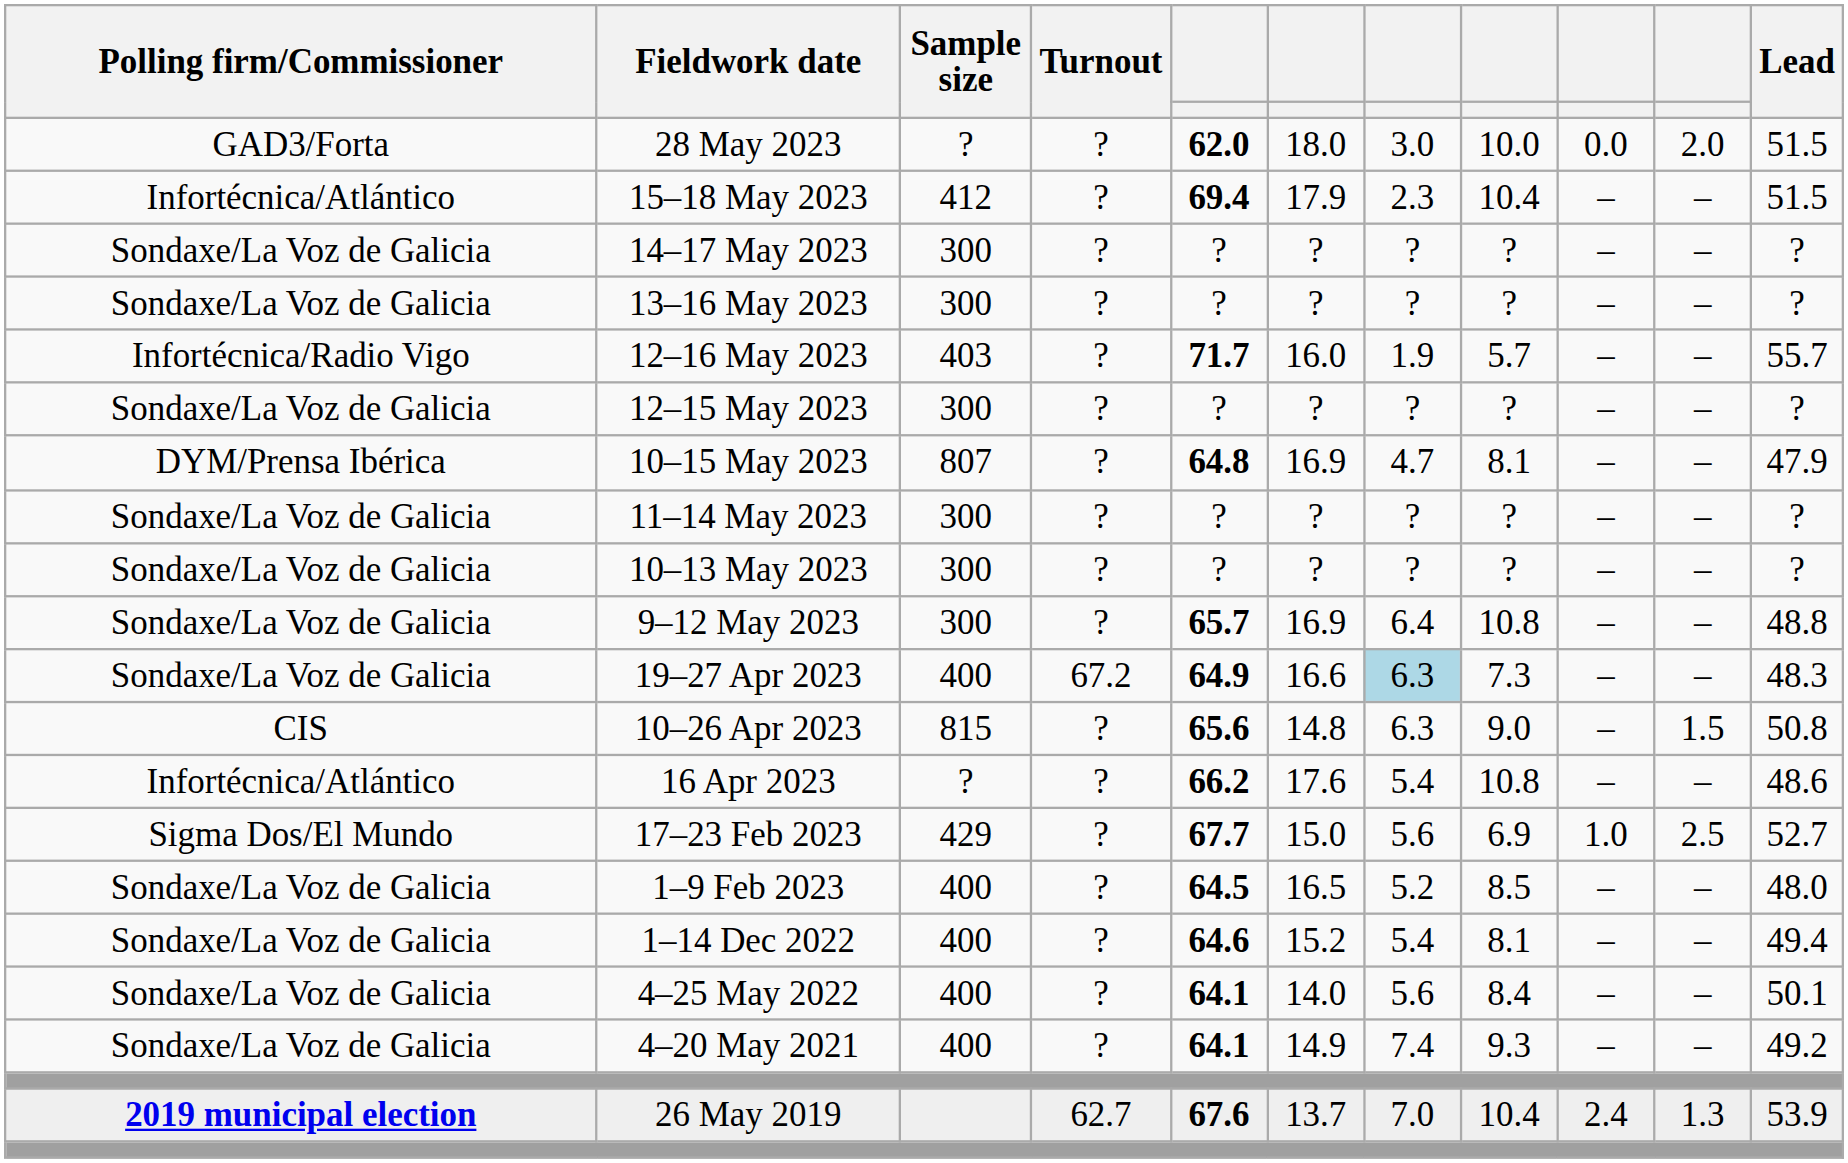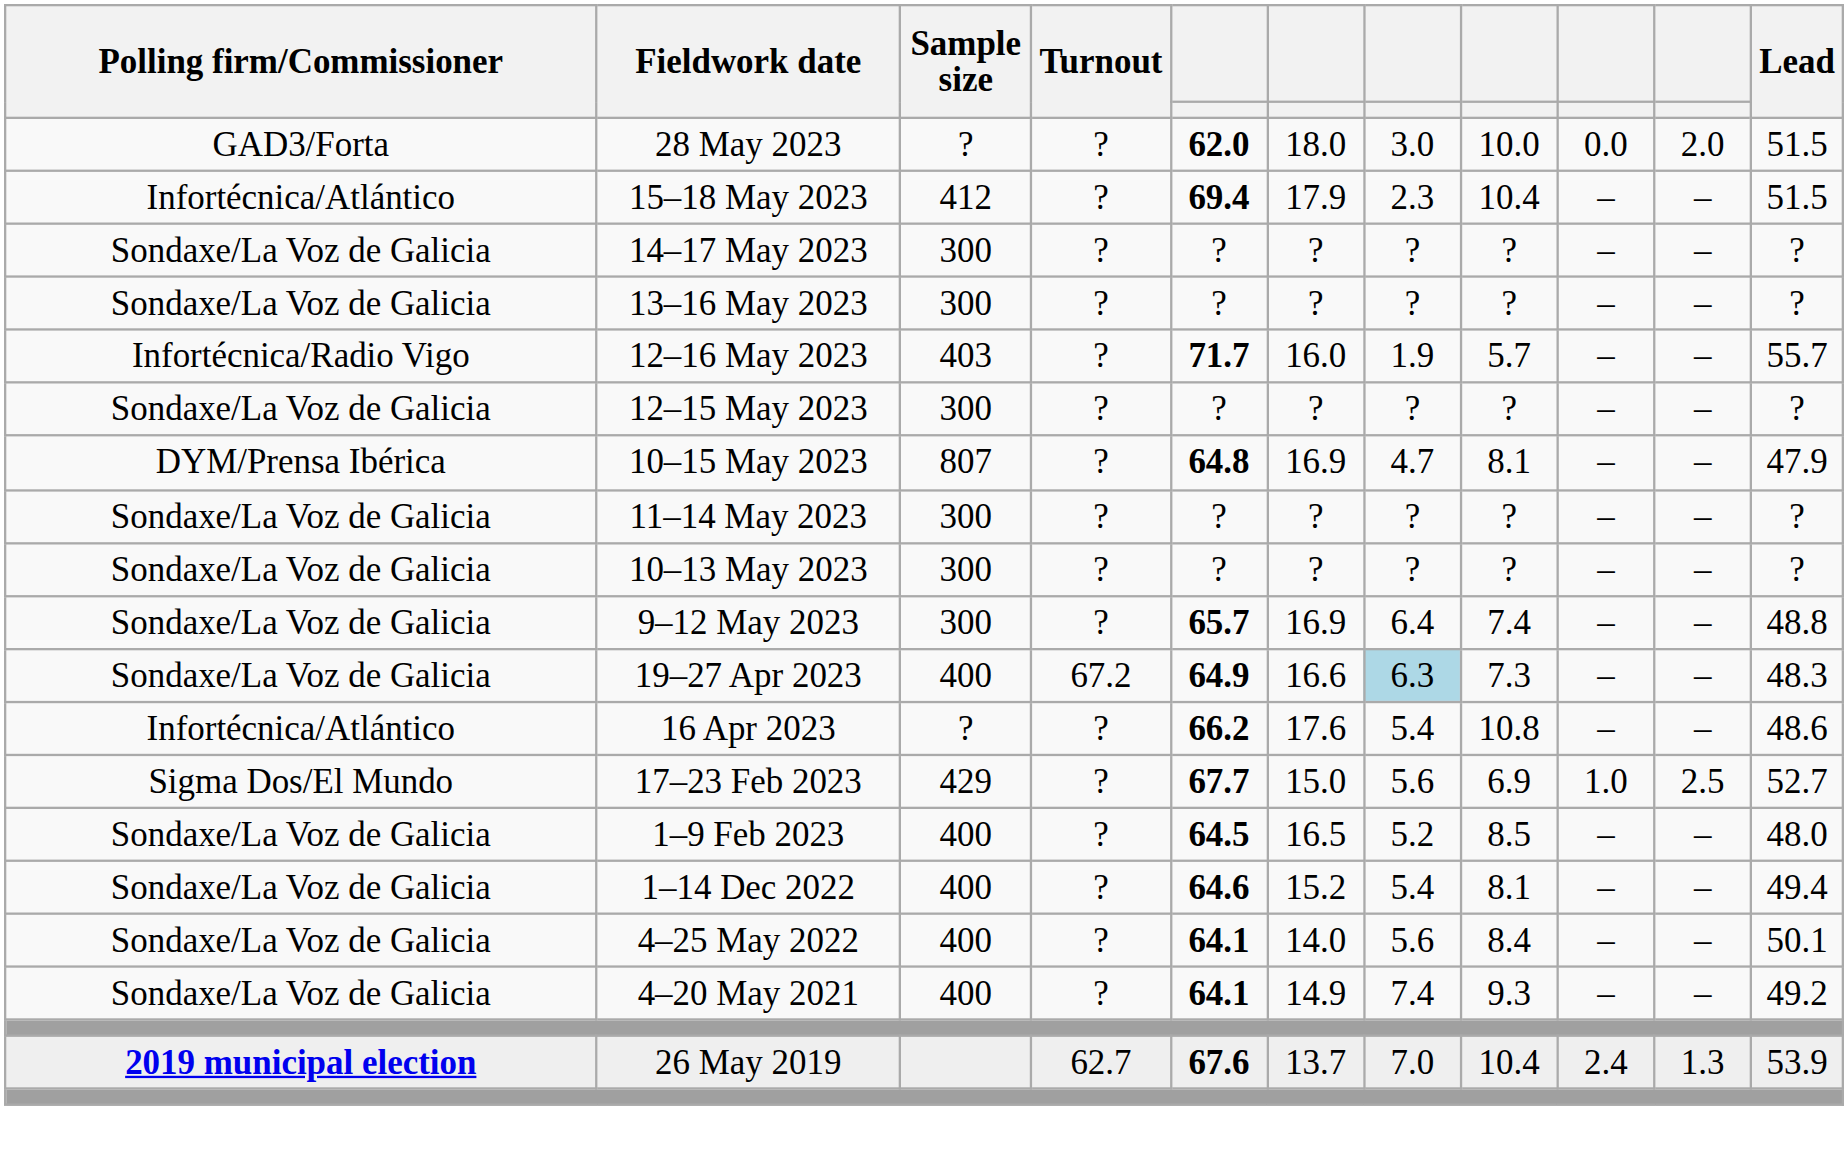9–12 May 2023 | column 8: 10.8 -> 7.4
- row: CIS | 10–26 Apr 2023 | 815 | ? | 65.6 | 14.8 | 6.3 | 9.0 | – | 1.5 | 50.8
